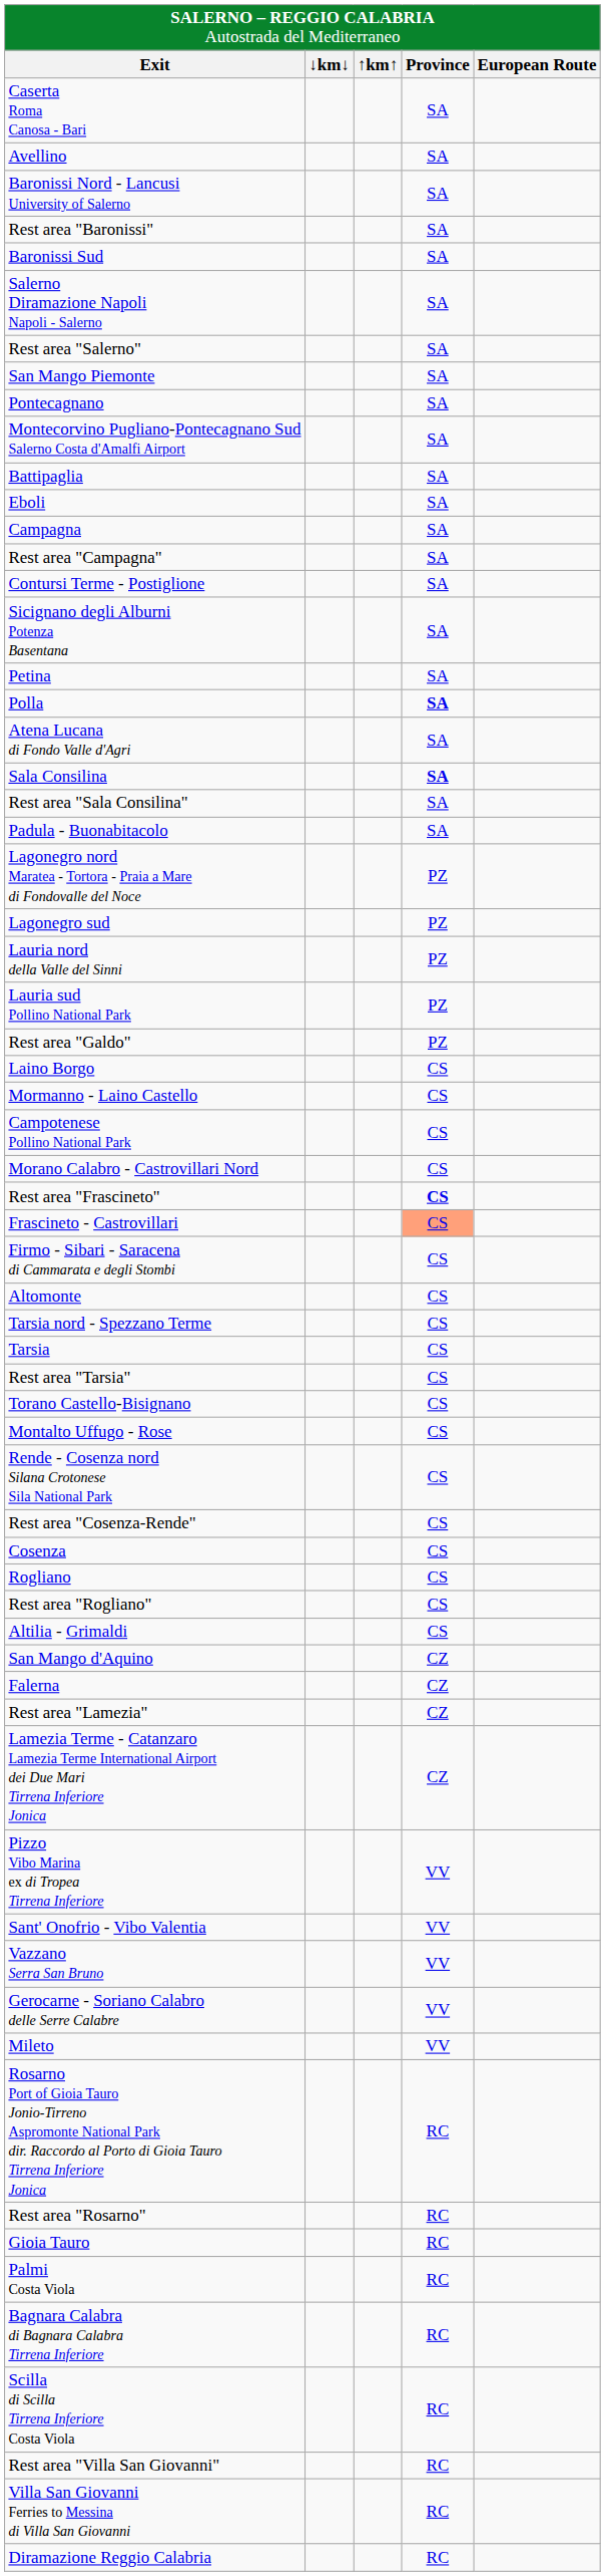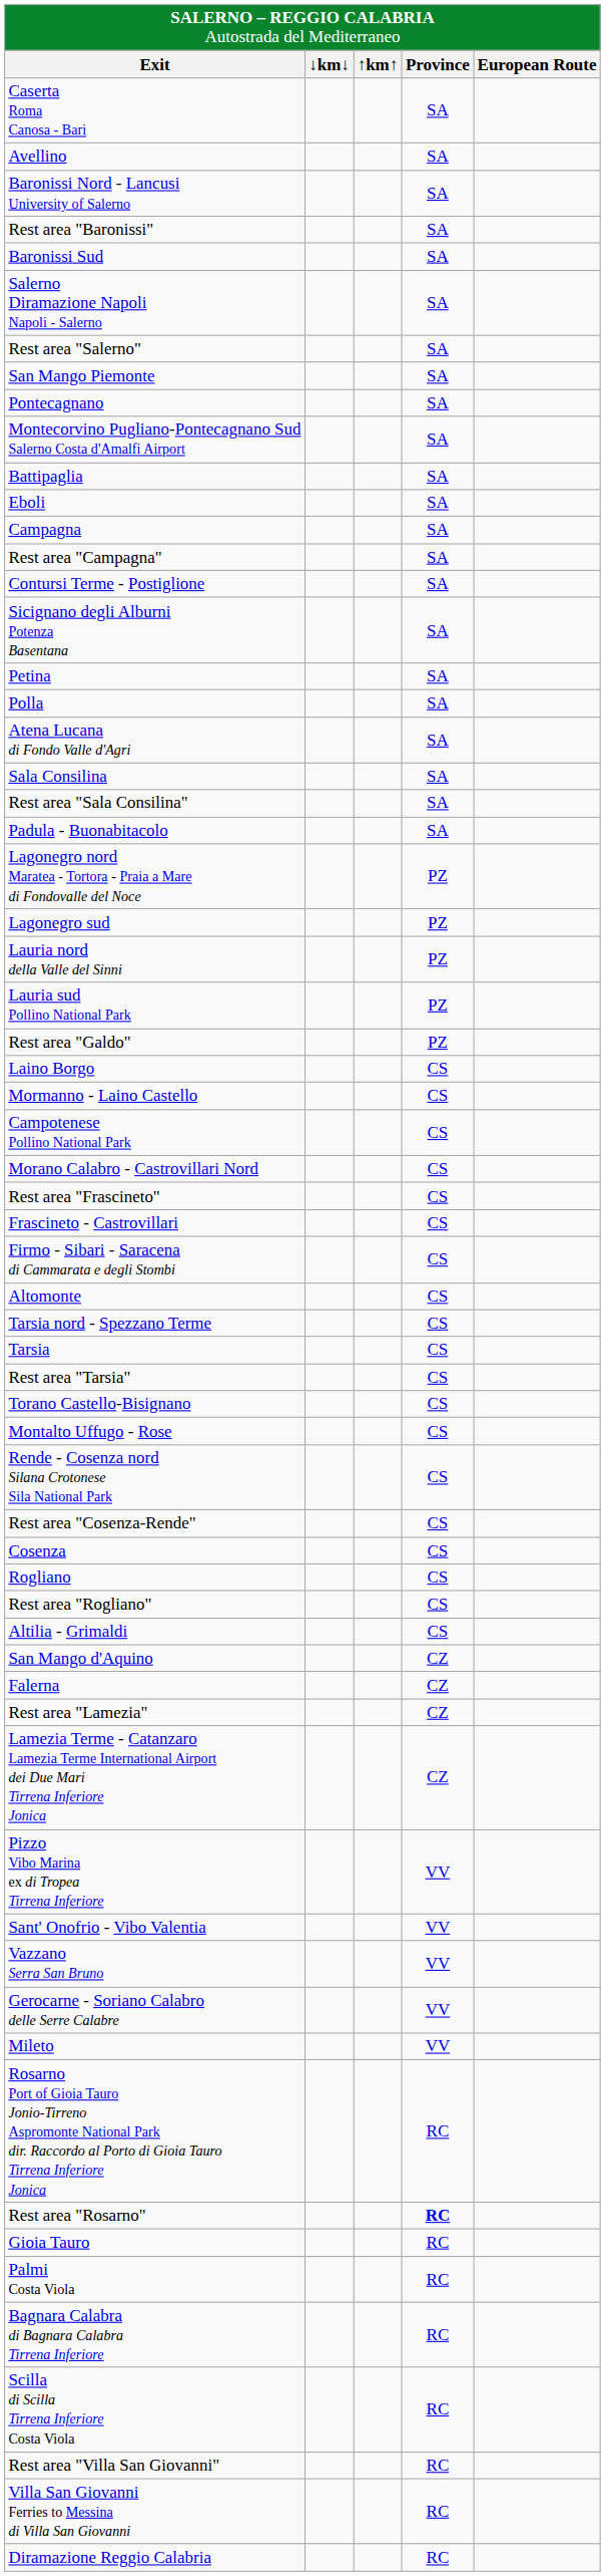Polla | column 4: bold -> normal
Sala Consilina | column 4: bold -> normal
Rest area "Frascineto" | column 4: bold -> normal
Frascineto - Castrovillari | column 4: lightsalmon background -> no background
Rest area "Rosarno" | column 4: normal -> bold
